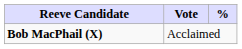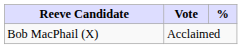Bob MacPhail (X) | Reeve Candidate: bold -> normal
